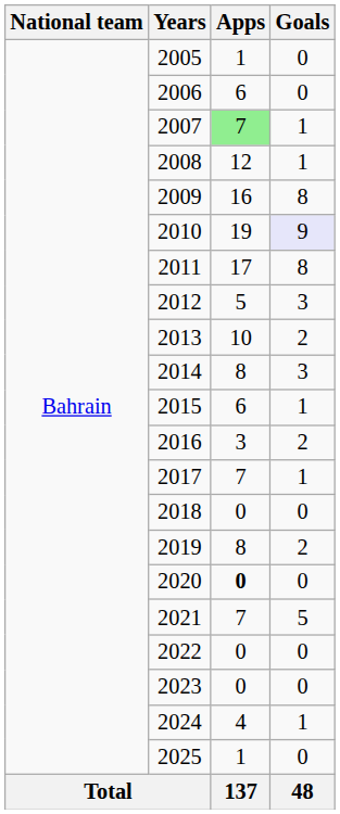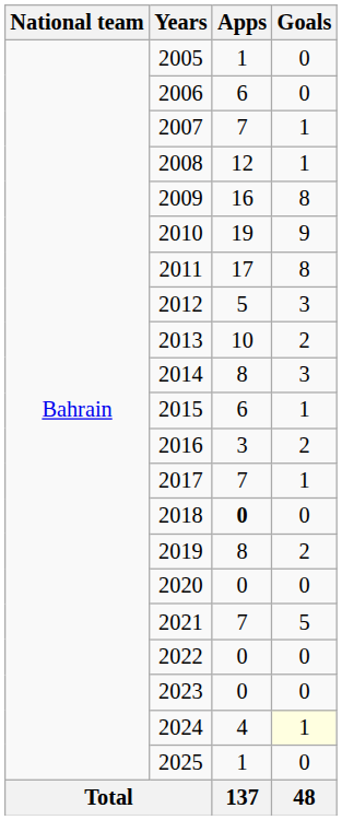2007 | Apps: lightgreen background -> no background
2010 | Goals: lavender background -> no background
2018 | Apps: normal -> bold
2020 | Apps: bold -> normal
2024 | Goals: no background -> lightyellow background
